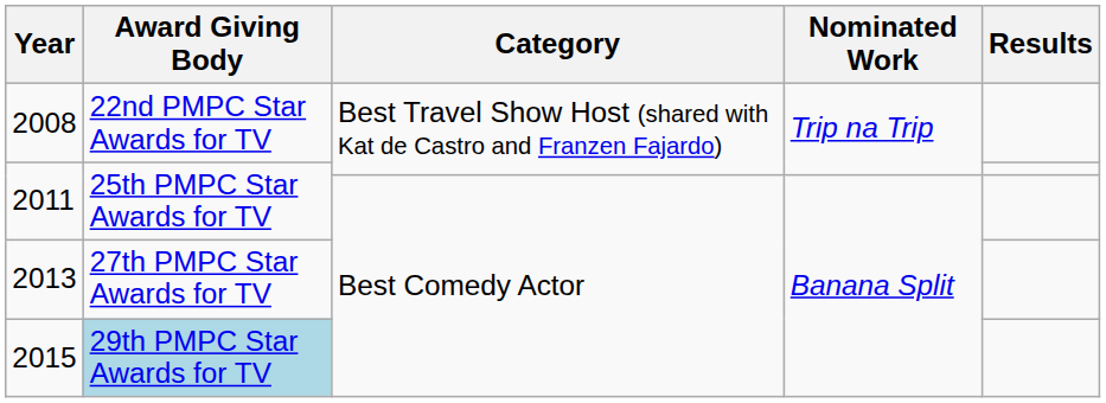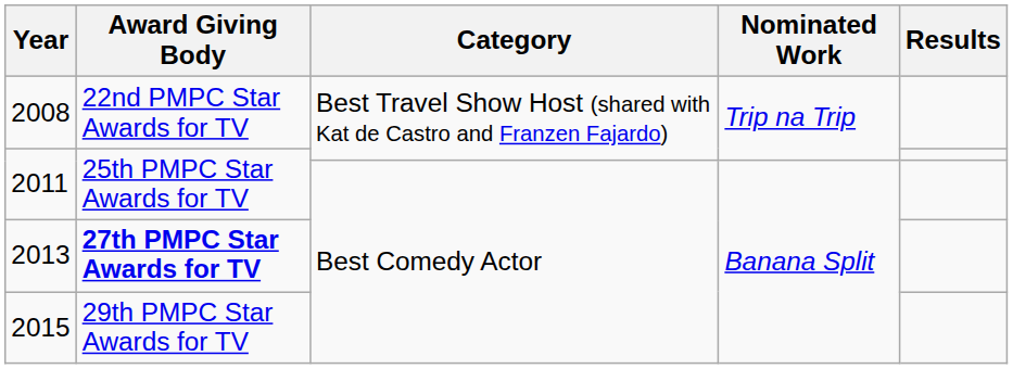2013 | Award Giving Body: normal -> bold
2015 | Award Giving Body: lightblue background -> no background
